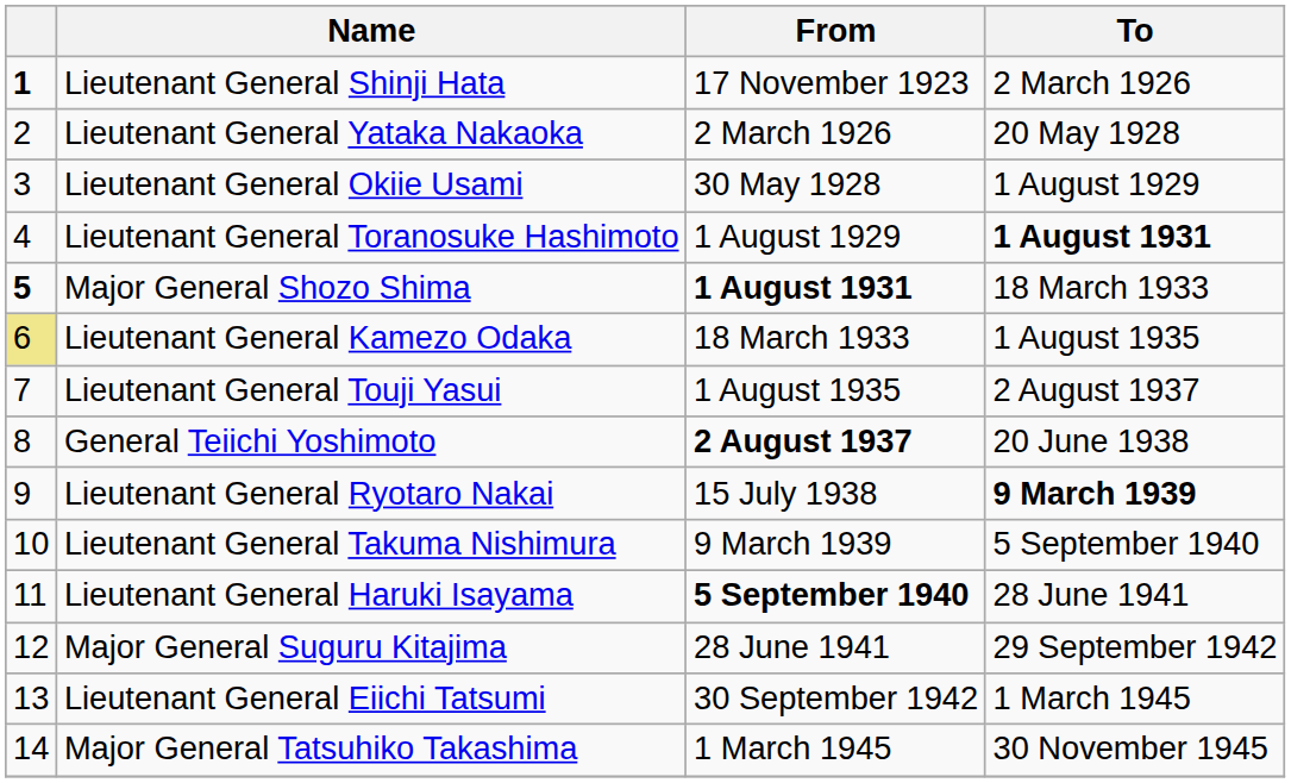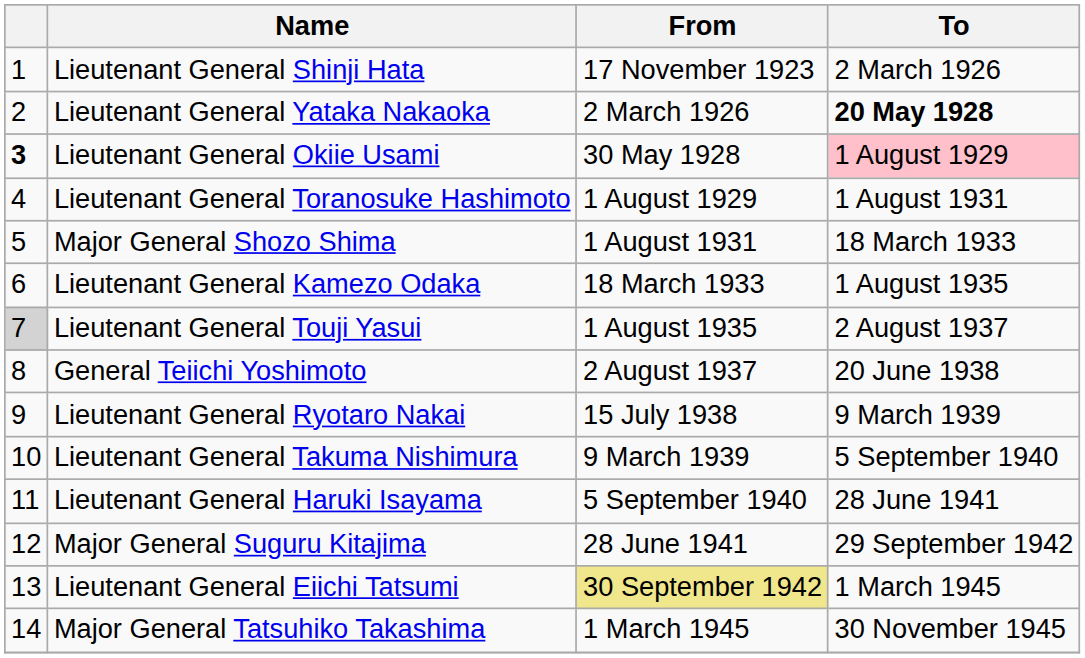Lieutenant General Shinji Hata | column 1: bold -> normal
Lieutenant General Yataka Nakaoka | To: normal -> bold
Lieutenant General Okiie Usami | column 1: normal -> bold
Lieutenant General Okiie Usami | To: no background -> pink background
Lieutenant General Toranosuke Hashimoto | To: bold -> normal
Major General Shozo Shima | column 1: bold -> normal
Major General Shozo Shima | From: bold -> normal
Lieutenant General Kamezo Odaka | column 1: khaki background -> no background
Lieutenant General Touji Yasui | column 1: no background -> lightgrey background
General Teiichi Yoshimoto | From: bold -> normal
Lieutenant General Ryotaro Nakai | To: bold -> normal
Lieutenant General Haruki Isayama | From: bold -> normal
Lieutenant General Eiichi Tatsumi | From: no background -> khaki background
